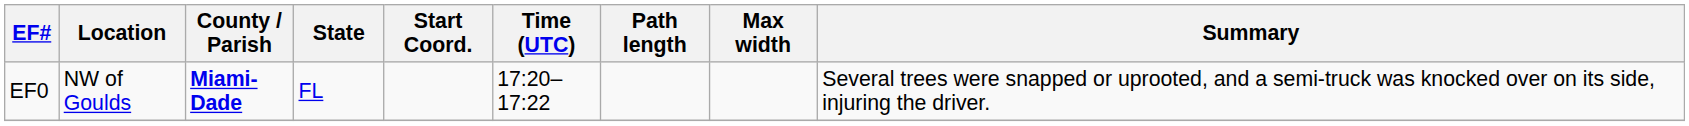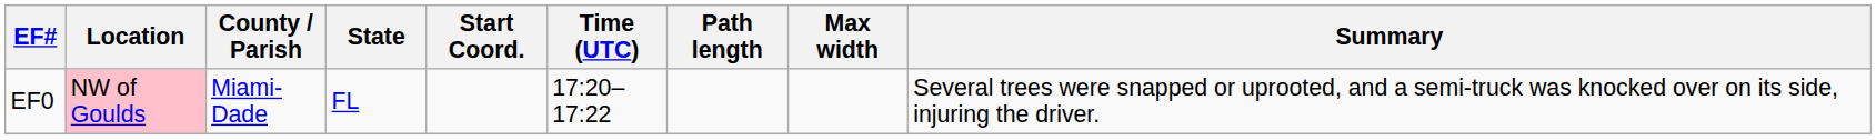EF0 | Location: no background -> pink background
EF0 | County / Parish: bold -> normal
